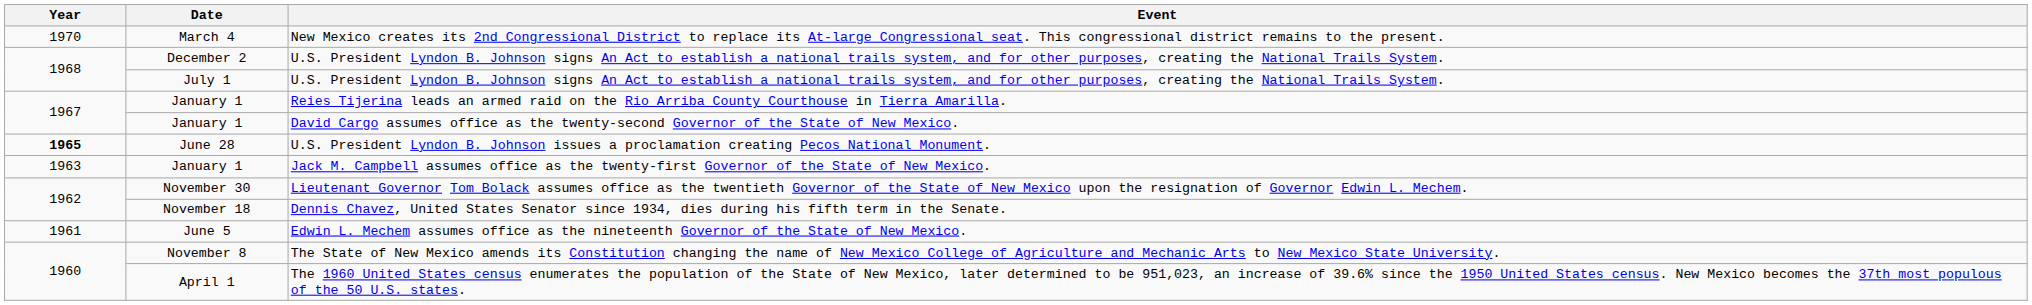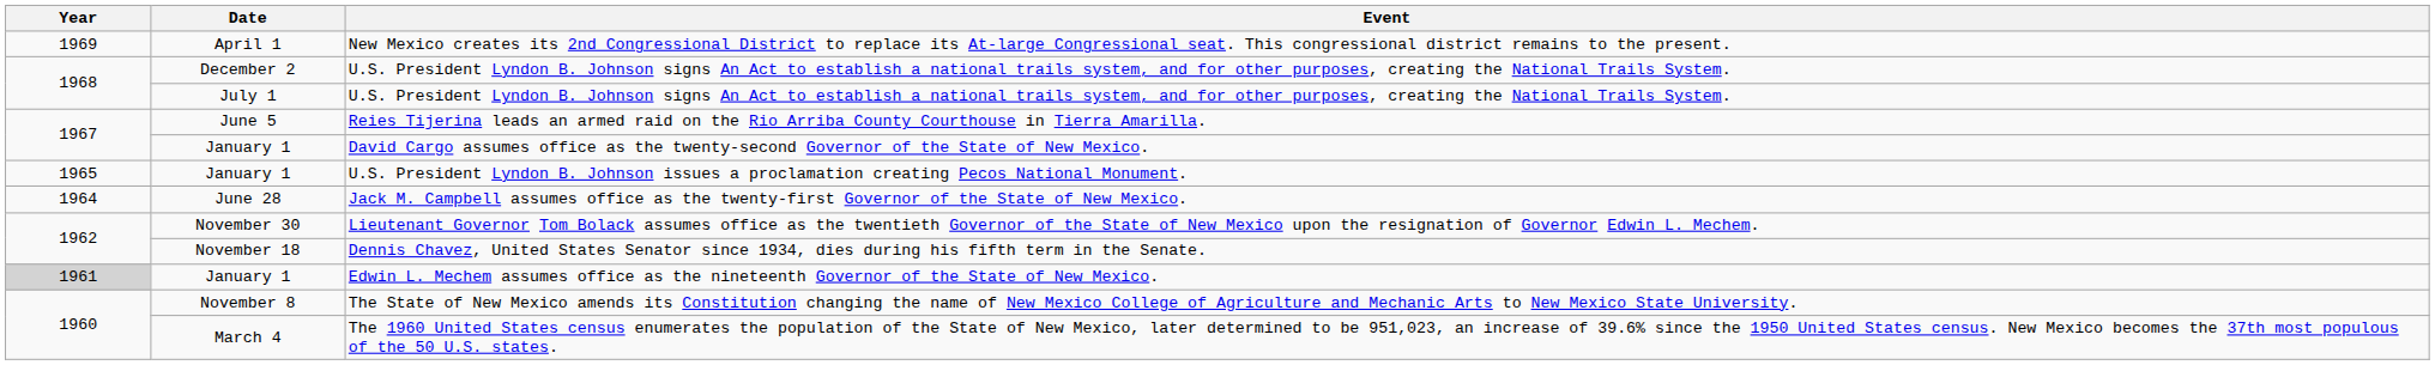row 2 | Year: 1970 -> 1969
row 2 | Date: March 4 -> April 1
row 5 | Date: January 1 -> June 5
row 7 | Year: bold -> normal
row 7 | Date: June 28 -> January 1
row 8 | Year: 1963 -> 1964
row 8 | Date: January 1 -> June 28
row 11 | Year: no background -> lightgrey background
row 11 | Date: June 5 -> January 1
row 13 | Date: April 1 -> March 4
